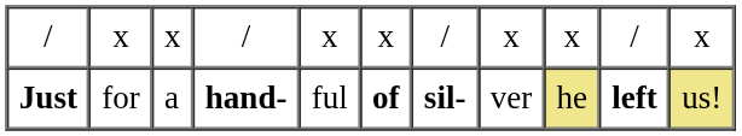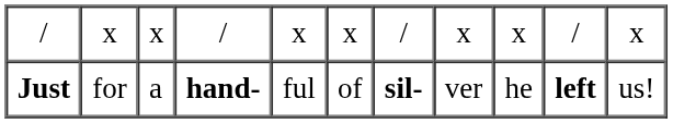Just | column 6: bold -> normal
Just | column 9: khaki background -> no background
Just | column 11: khaki background -> no background
